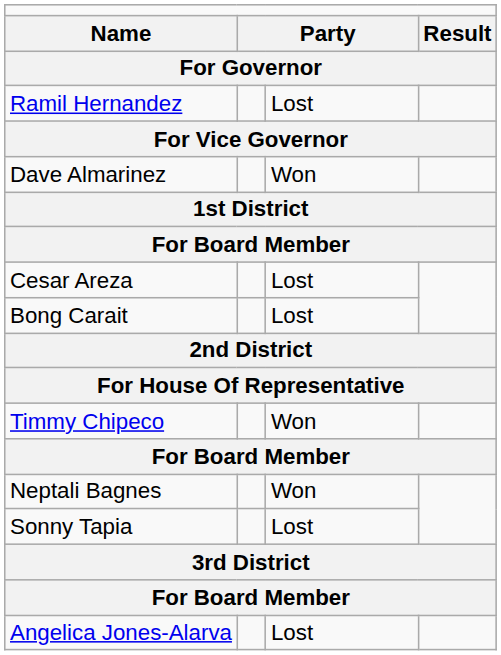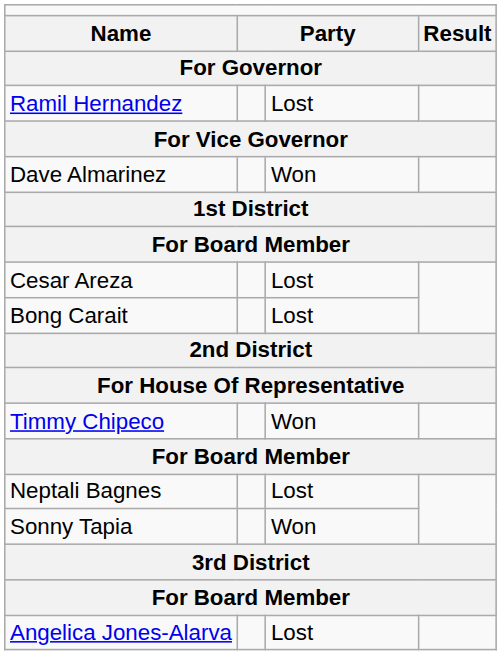Neptali Bagnes | column 3: Won -> Lost
Sonny Tapia | column 3: Lost -> Won
